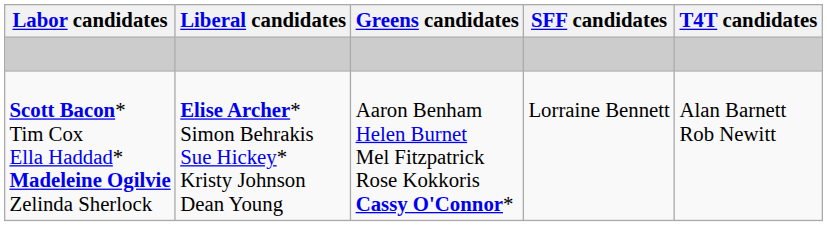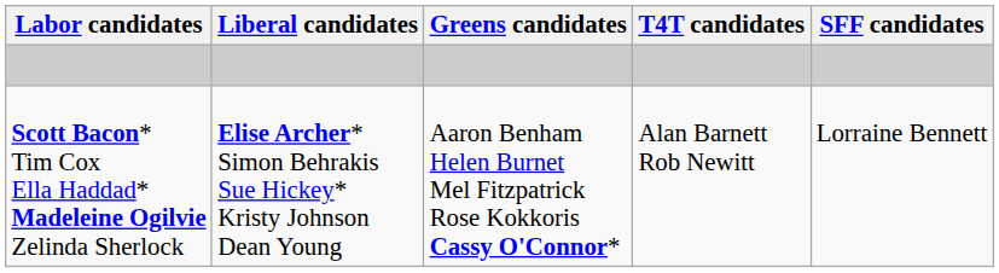columns swapped: SFF candidates <-> T4T candidates
